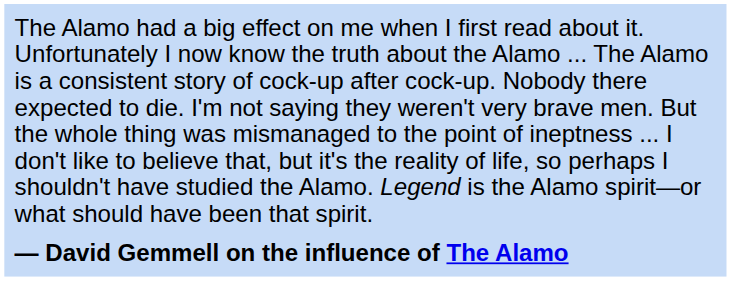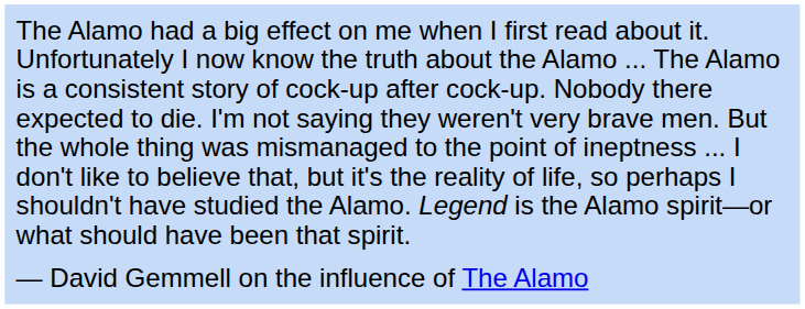row 2 | column 1: bold -> normal
